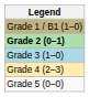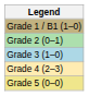row 3 | column 1: bold -> normal
row 6 | column 1: no background -> khaki background
